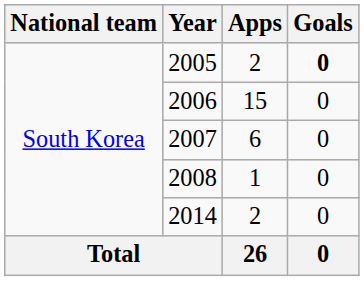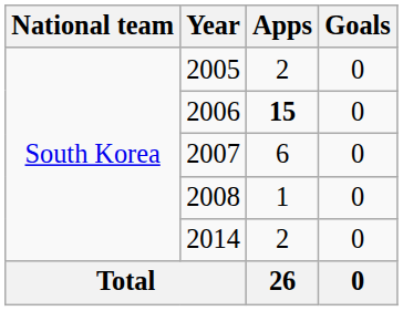2005 | Goals: bold -> normal
2006 | Apps: normal -> bold
